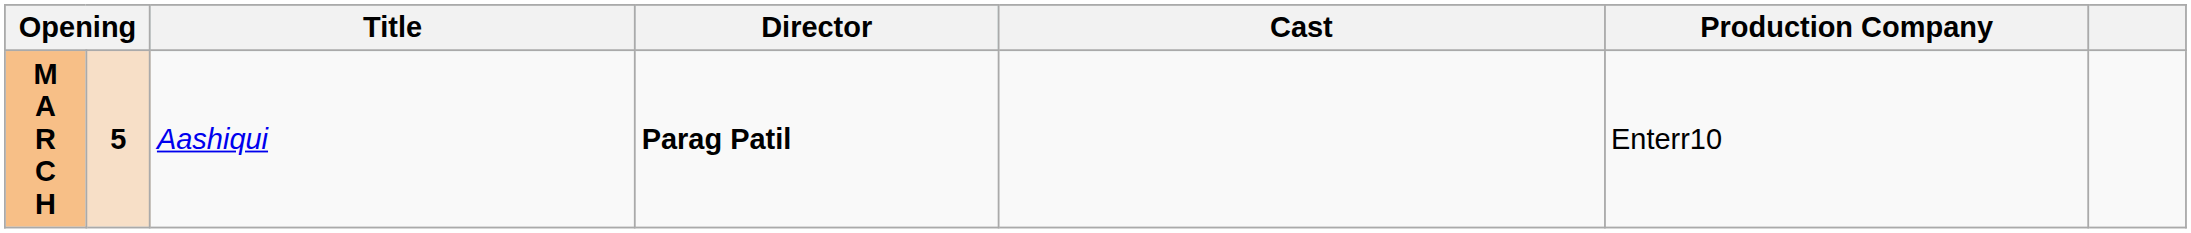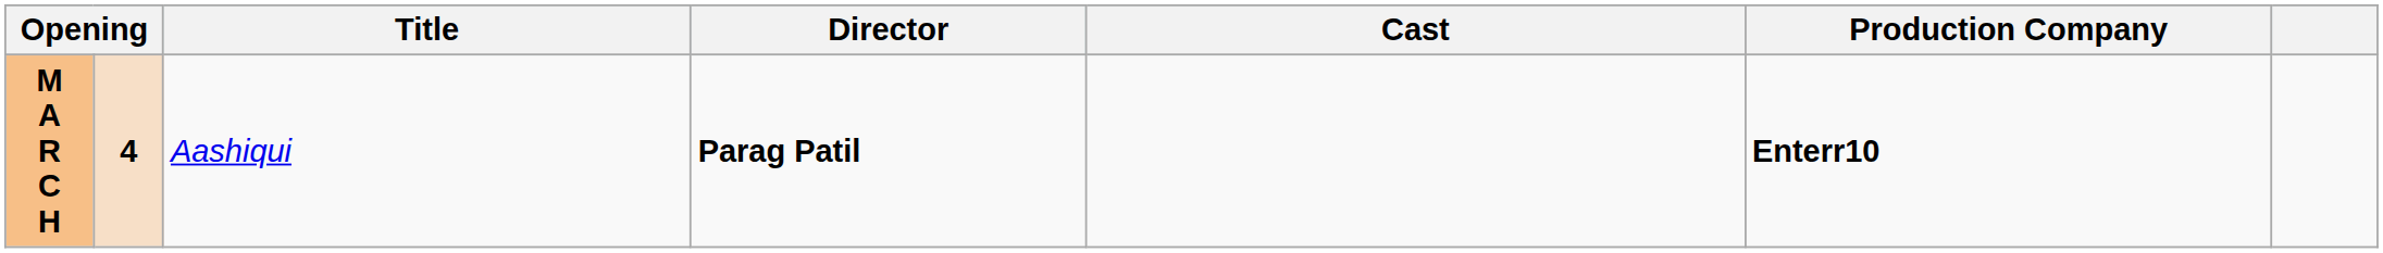M A R C H | column 2: 5 -> 4
M A R C H | Production Company: normal -> bold
